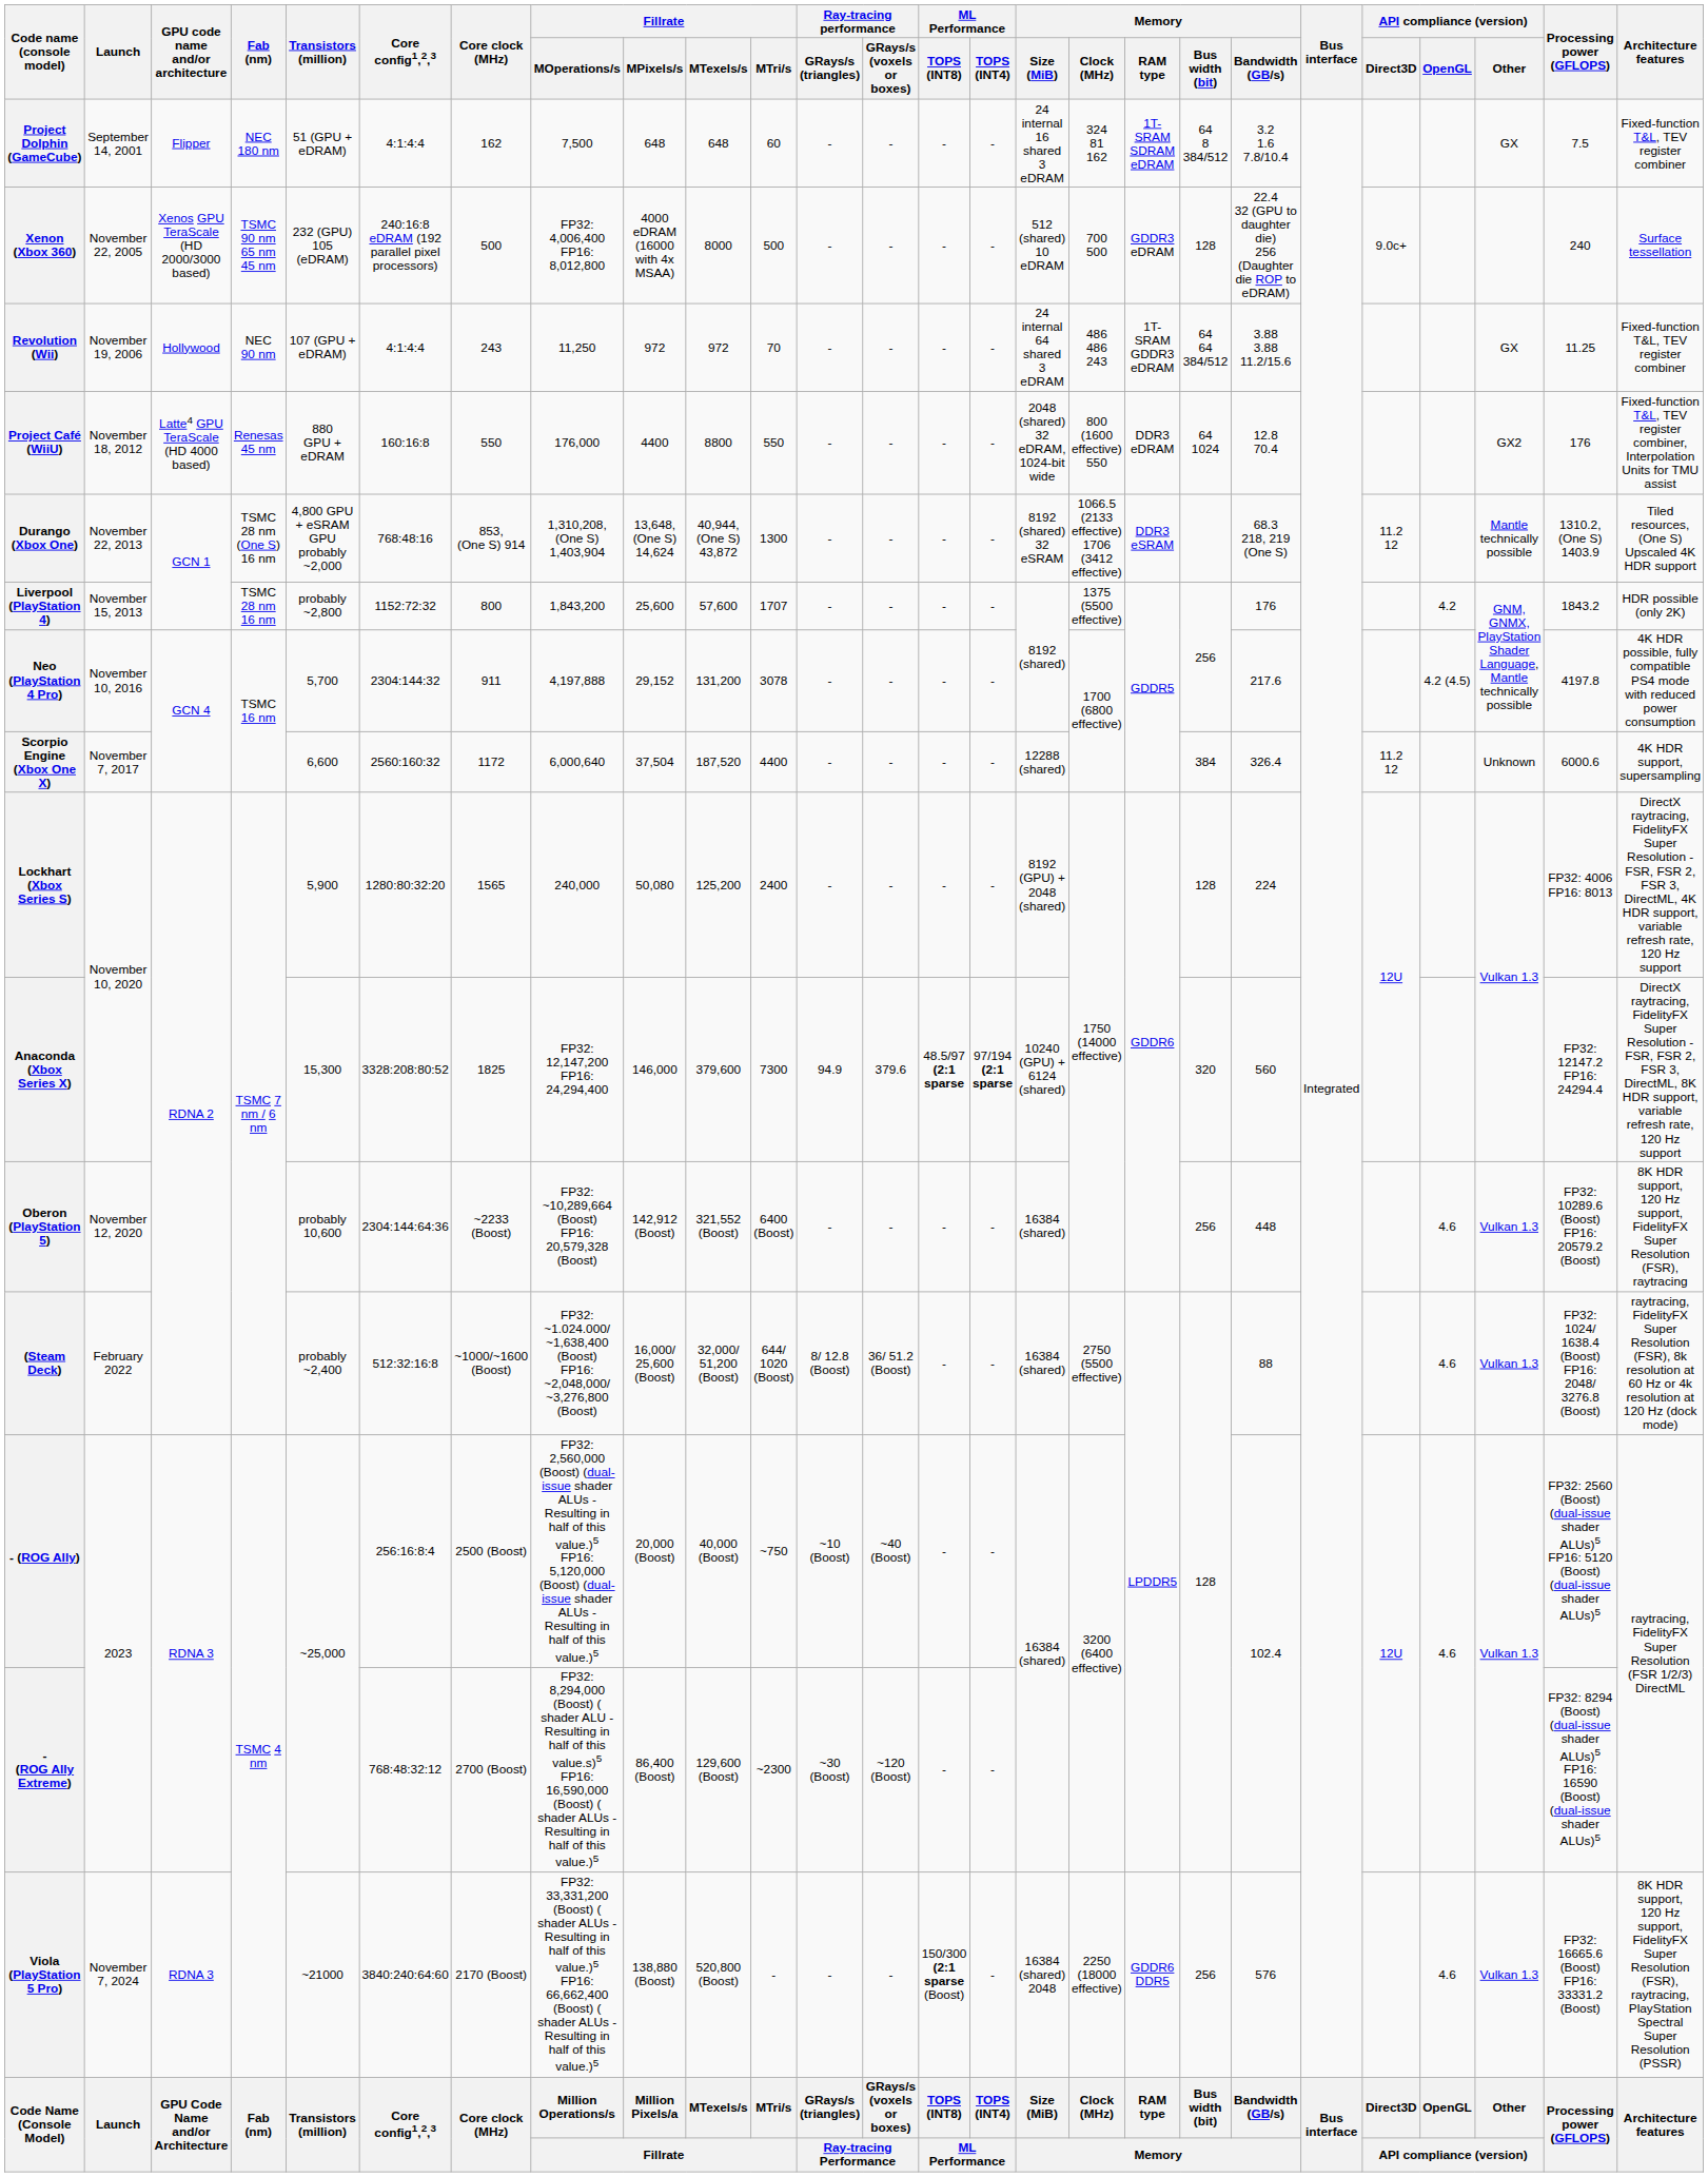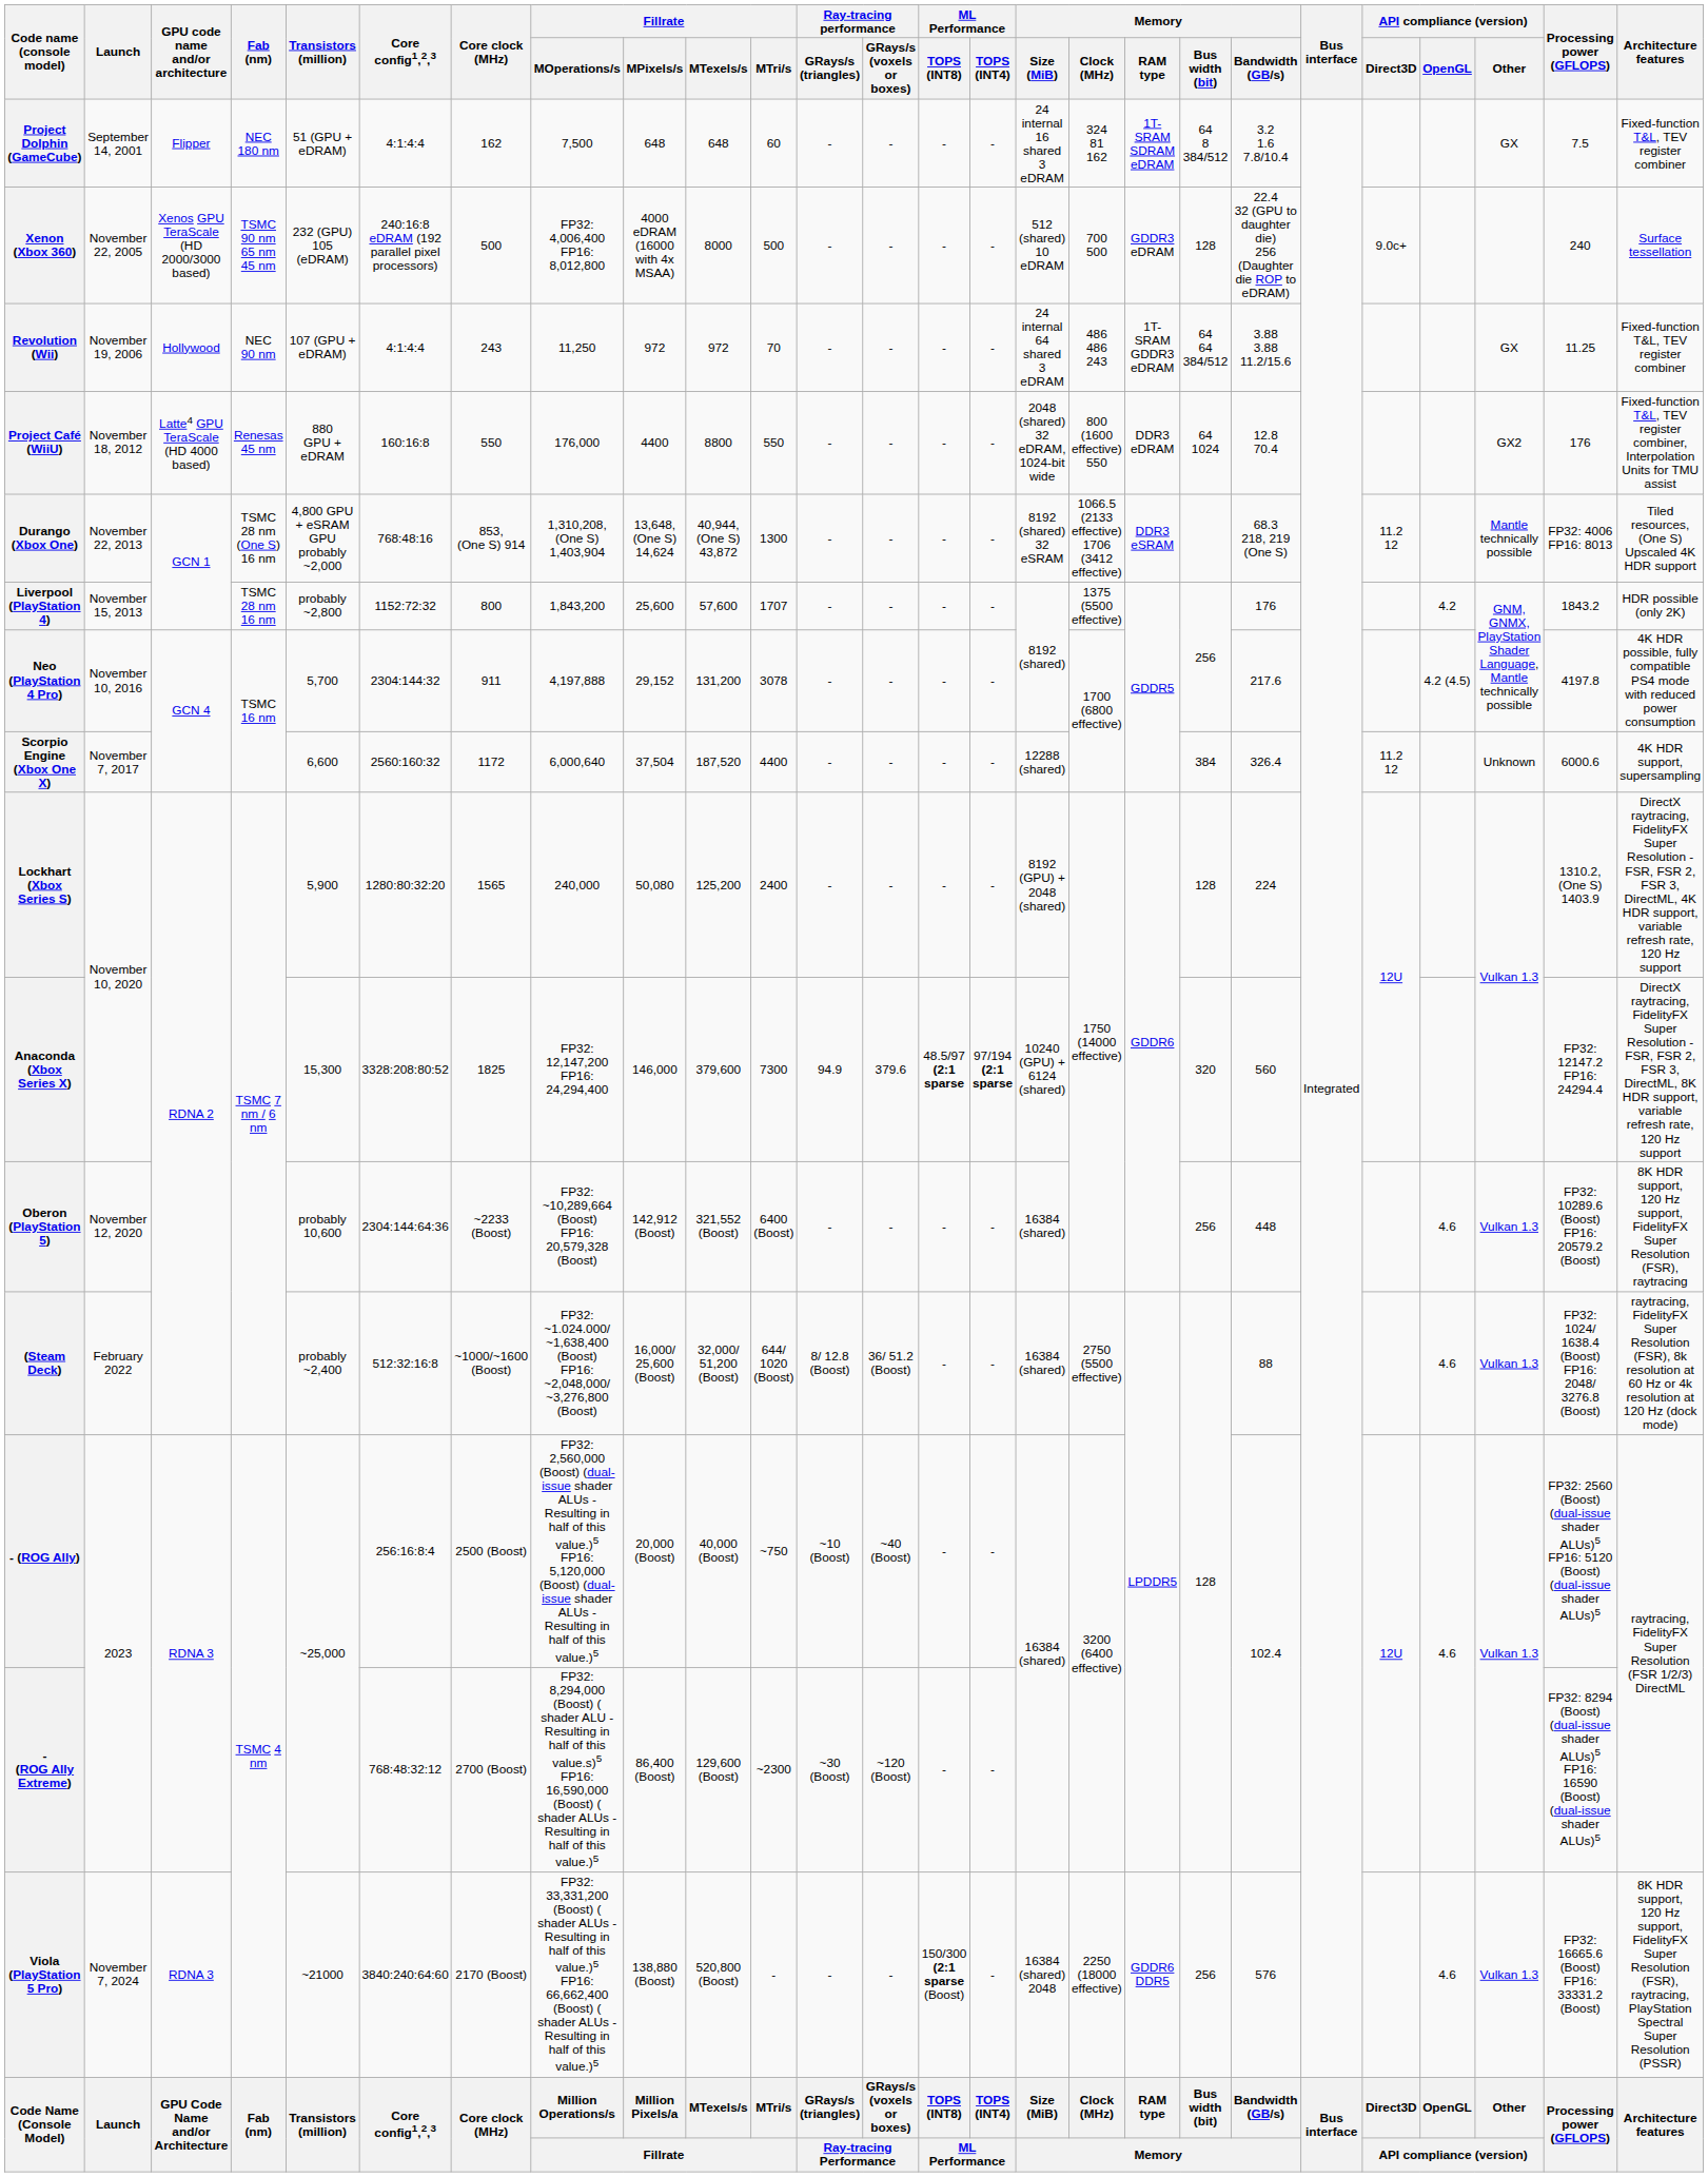Durango (Xbox One) | Processing power (GFLOPS): 1310.2, (One S) 1403.9 -> FP32: 4006 FP16: 8013
Lockhart (Xbox Series S) | Processing power (GFLOPS): FP32: 4006 FP16: 8013 -> 1310.2, (One S) 1403.9
